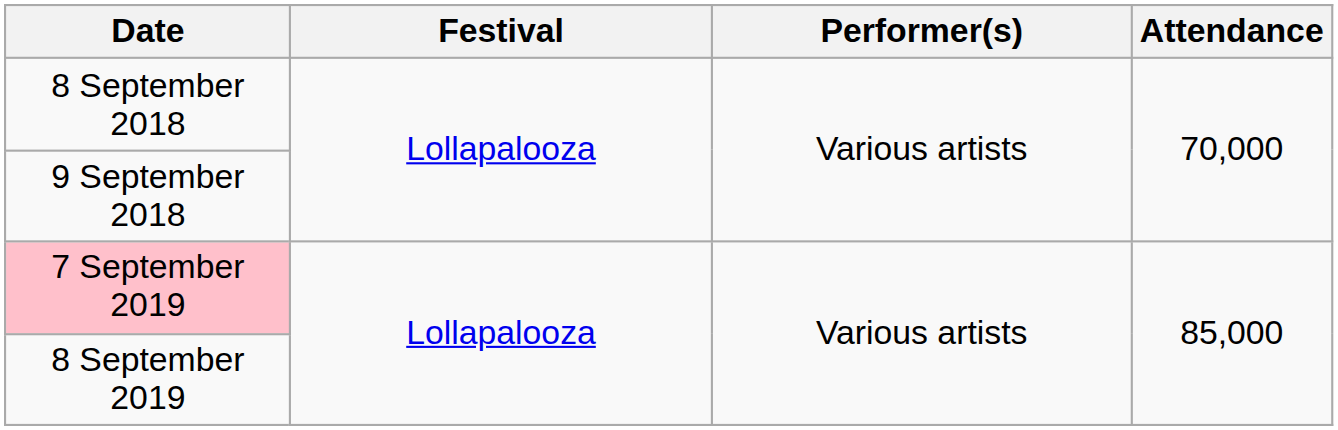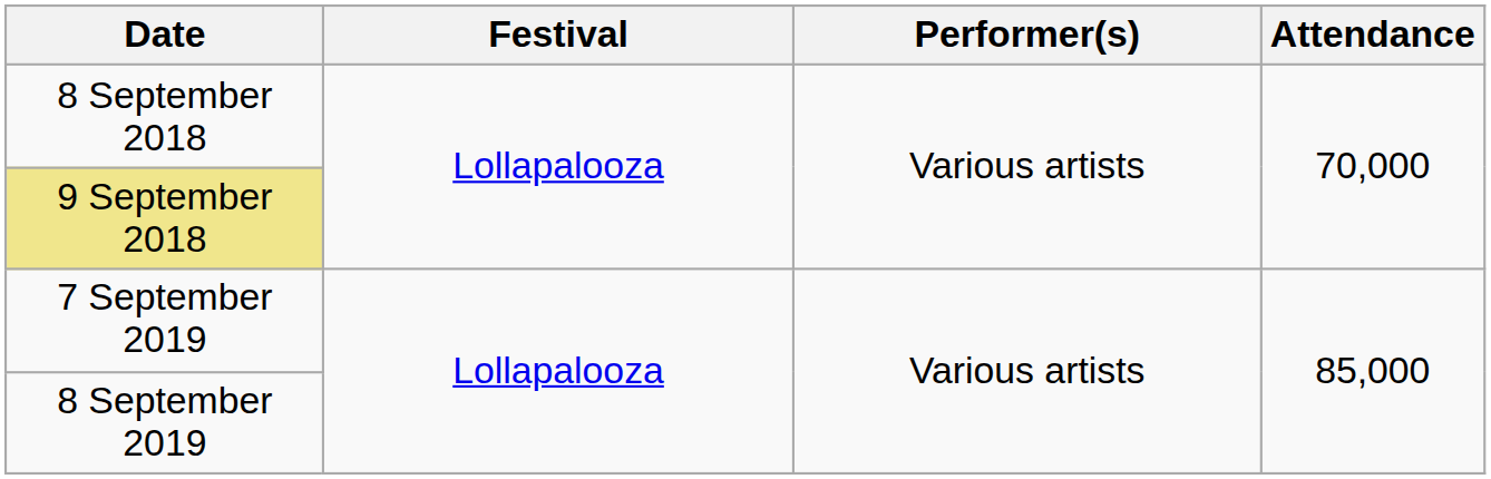9 September 2018 | Date: no background -> khaki background
7 September 2019 | Date: pink background -> no background
